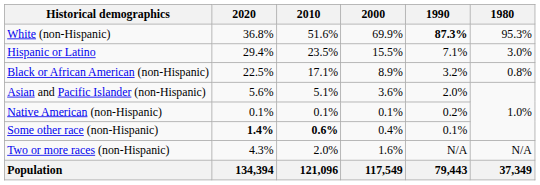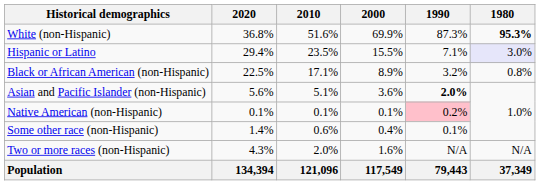White (non-Hispanic) | 1990: bold -> normal
White (non-Hispanic) | 1980: normal -> bold
Hispanic or Latino | 1980: no background -> lavender background
Asian and Pacific Islander (non-Hispanic) | 1990: normal -> bold
Native American (non-Hispanic) | 1990: no background -> pink background
Some other race (non-Hispanic) | 2020: bold -> normal
Some other race (non-Hispanic) | 2010: bold -> normal
